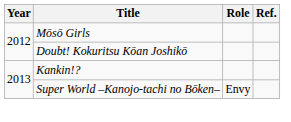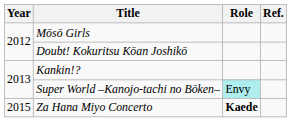Super World –Kanojo-tachi no Bōken– | Role: no background -> paleturquoise background
+ row: 2015 | Za Hana Miyo Concerto | Kaede
